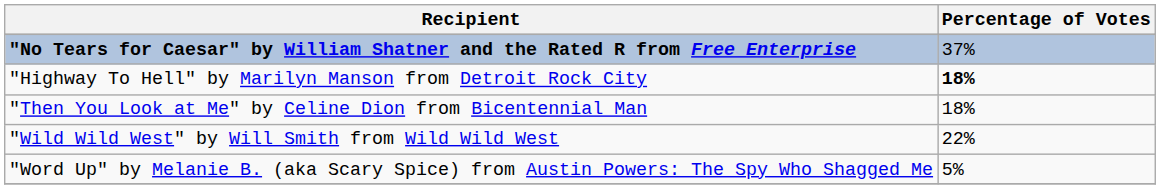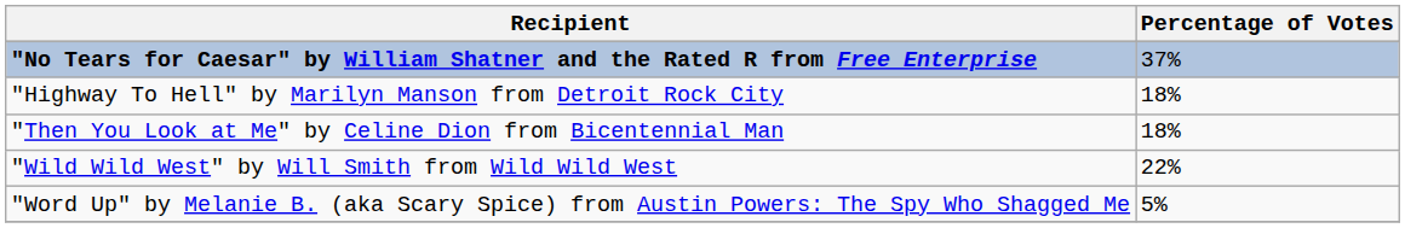"Highway To Hell" by Marilyn Manson from Detroit Rock City | Percentage of Votes: bold -> normal
